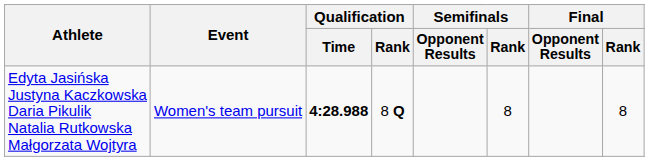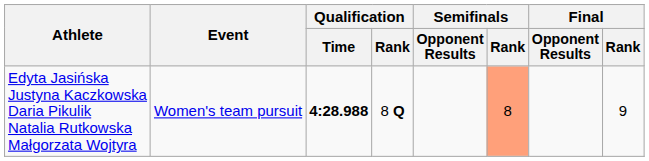row 3 | Semifinals / Rank: no background -> lightsalmon background
row 3 | Final / Rank: 8 -> 9
